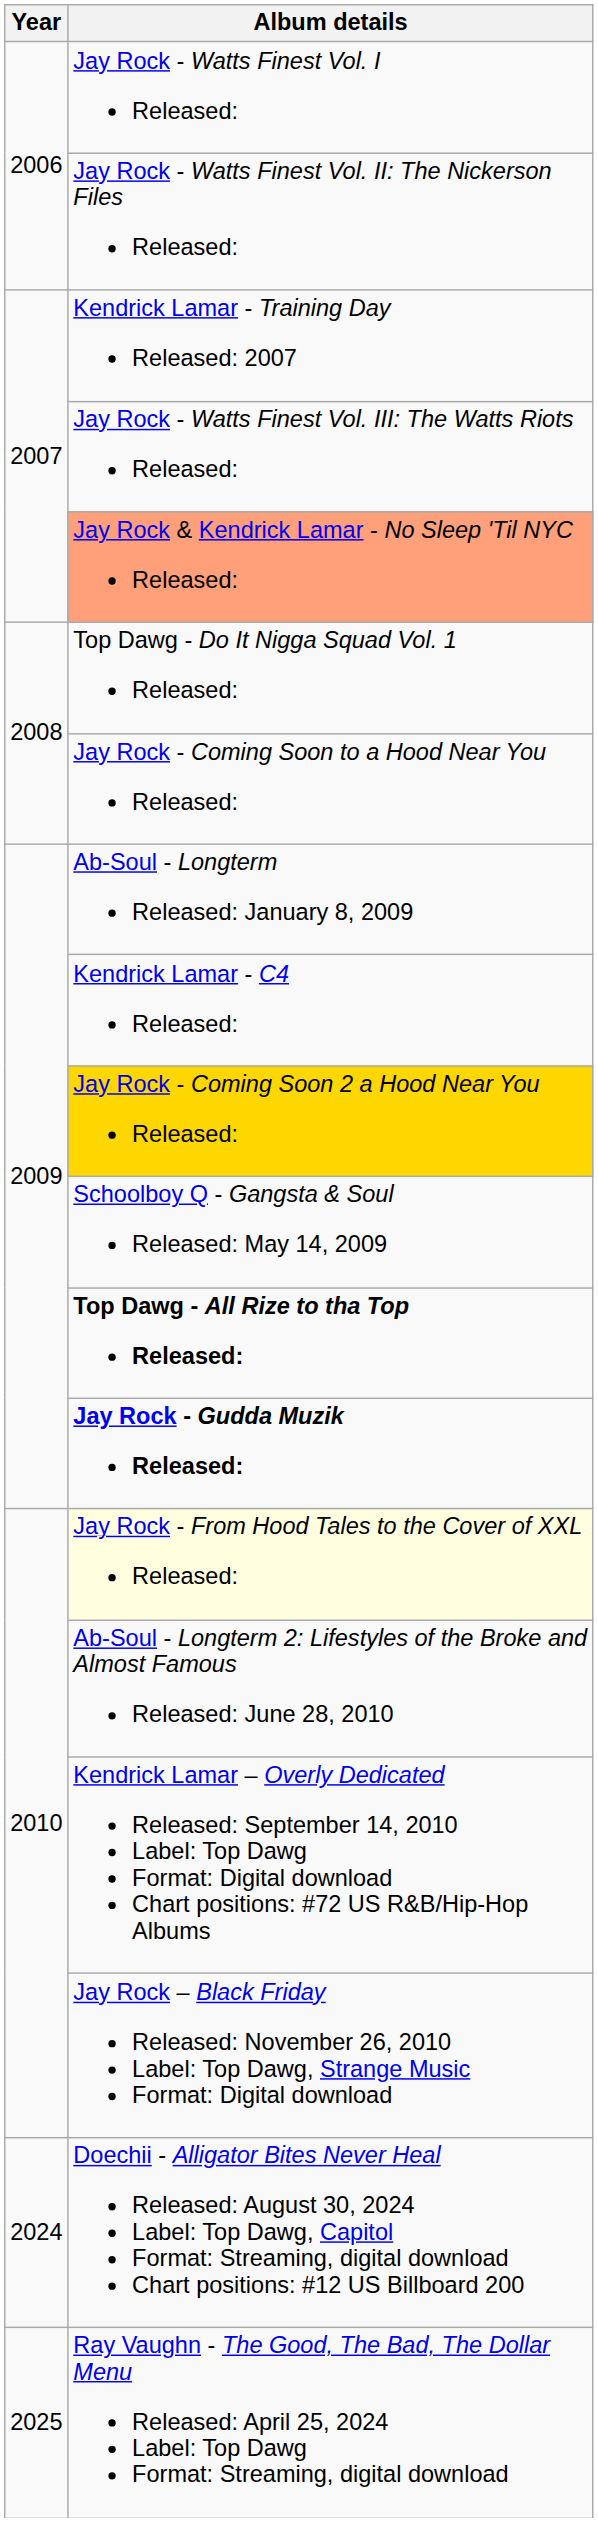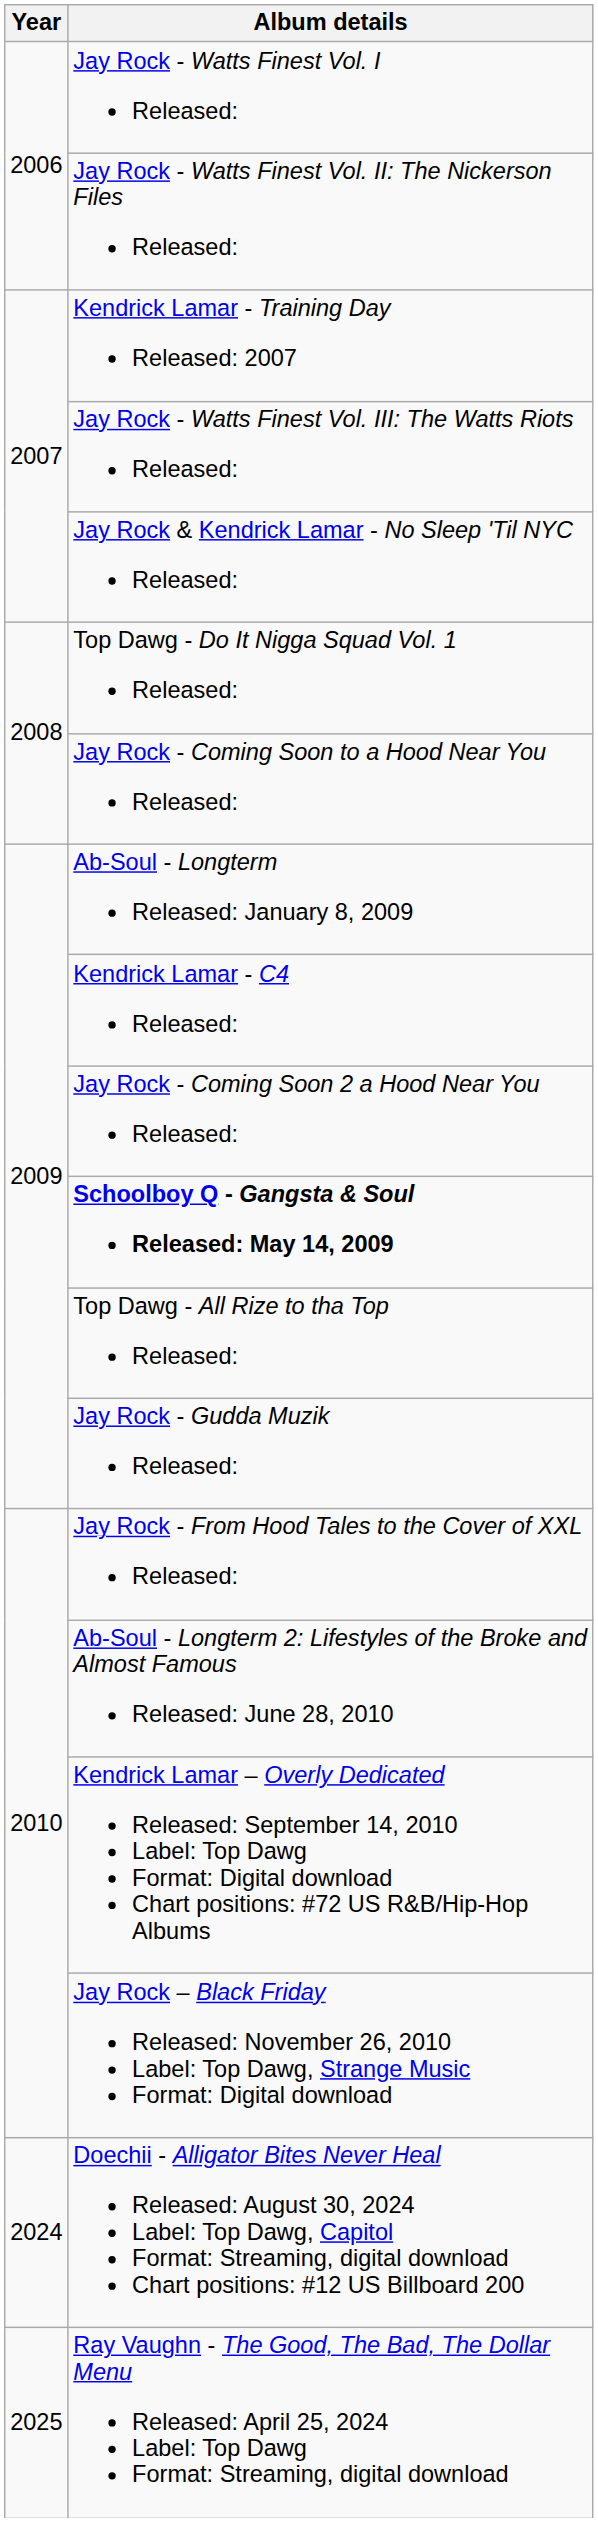Jay Rock & Kendrick Lamar - No Sleep 'Til NYC Released: | Album details: lightsalmon background -> no background
Jay Rock - Coming Soon 2 a Hood Near You Released: | Album details: gold background -> no background
Schoolboy Q - Gangsta & Soul Released: May 14, 2009 | Album details: normal -> bold
Top Dawg - All Rize to tha Top Released: | Album details: bold -> normal
Jay Rock - Gudda Muzik Released: | Album details: bold -> normal
Jay Rock - From Hood Tales to the Cover of XXL Released: | Album details: lightyellow background -> no background
